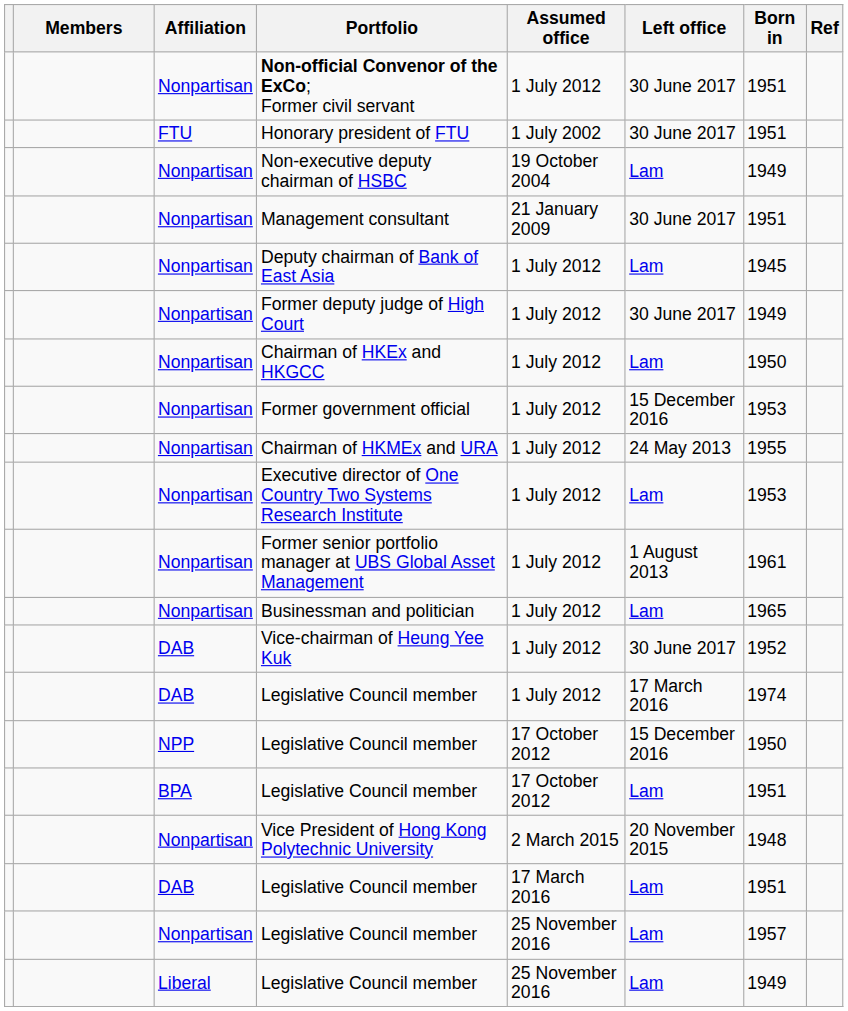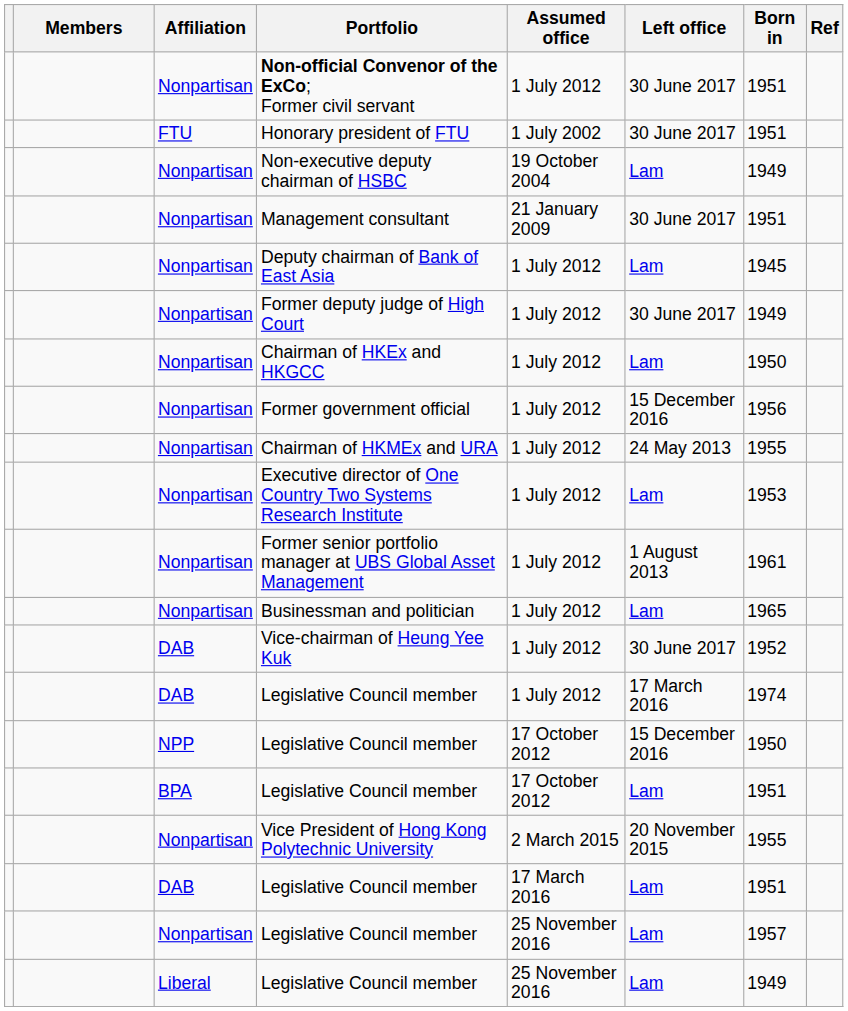Former government official | Born in: 1953 -> 1956
Vice President of Hong Kong Polytechnic University | Born in: 1948 -> 1955
